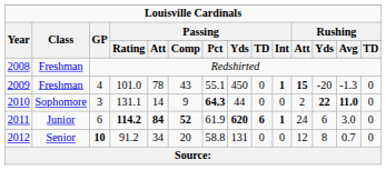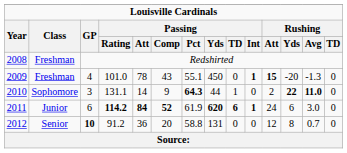2010 | Louisville Cardinals / Passing / TD: 0 -> 1
2012 | Louisville Cardinals / Passing / Att: 34 -> 36
